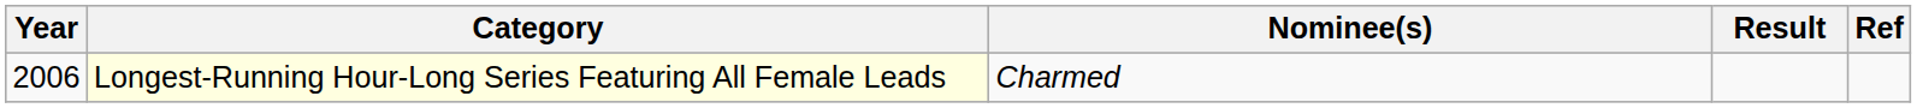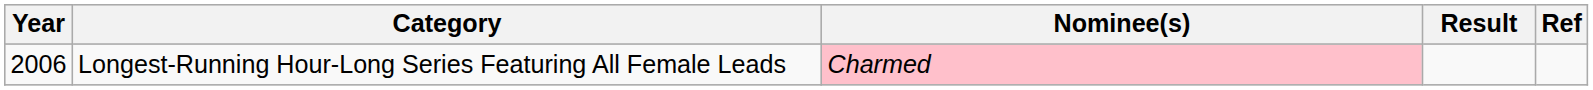row 2 | Category: lightyellow background -> no background
row 2 | Nominee(s): no background -> pink background
